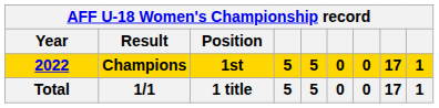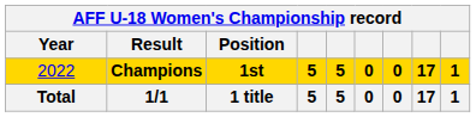Champions | Year: bold -> normal
